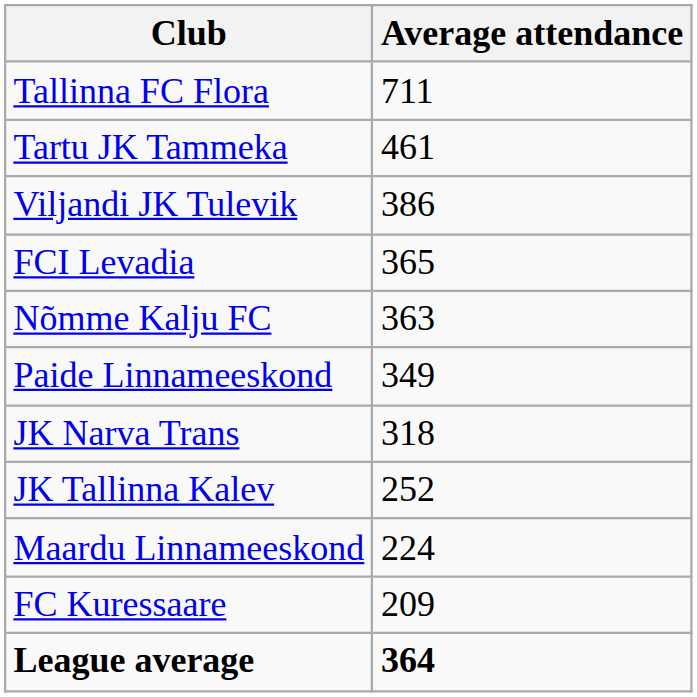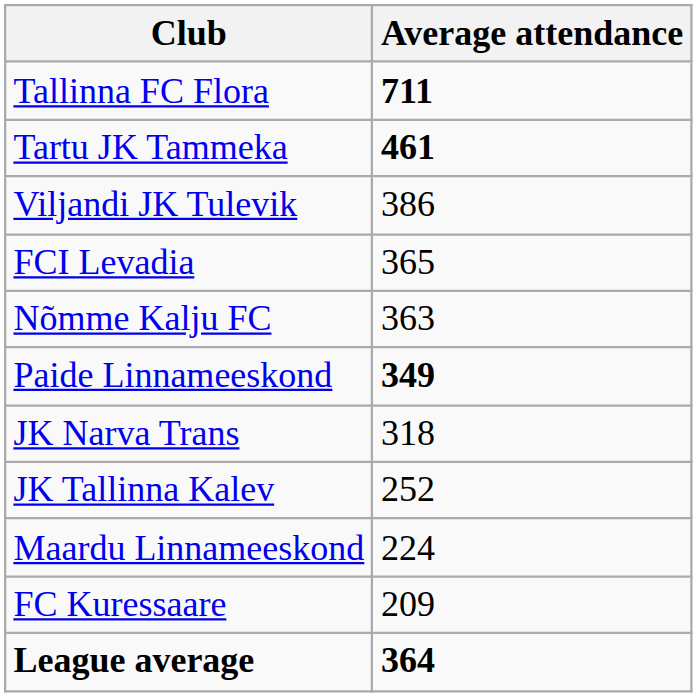Tallinna FC Flora | Average attendance: normal -> bold
Tartu JK Tammeka | Average attendance: normal -> bold
Paide Linnameeskond | Average attendance: normal -> bold
